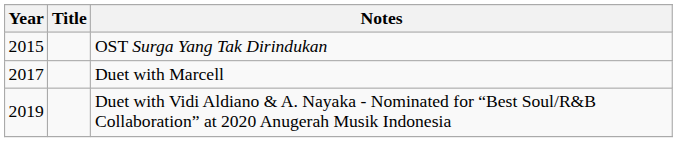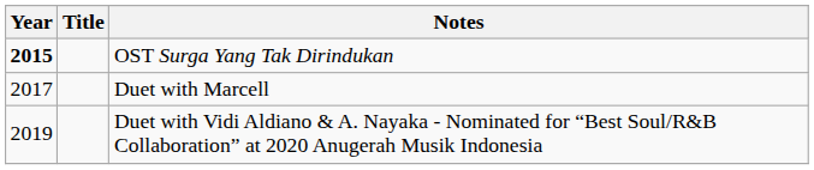OST Surga Yang Tak Dirindukan | Year: normal -> bold
